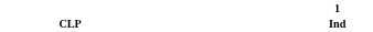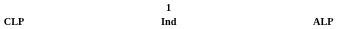+ column: 8 | ALP
